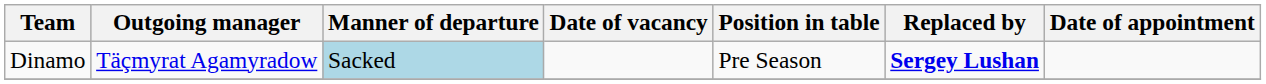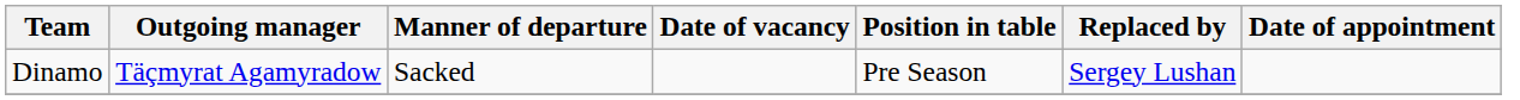Dinamo | Manner of departure: lightblue background -> no background
Dinamo | Replaced by: bold -> normal
